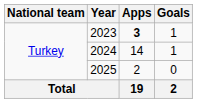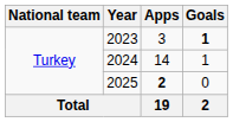2023 | Apps: bold -> normal
2023 | Goals: normal -> bold
2025 | Apps: normal -> bold
